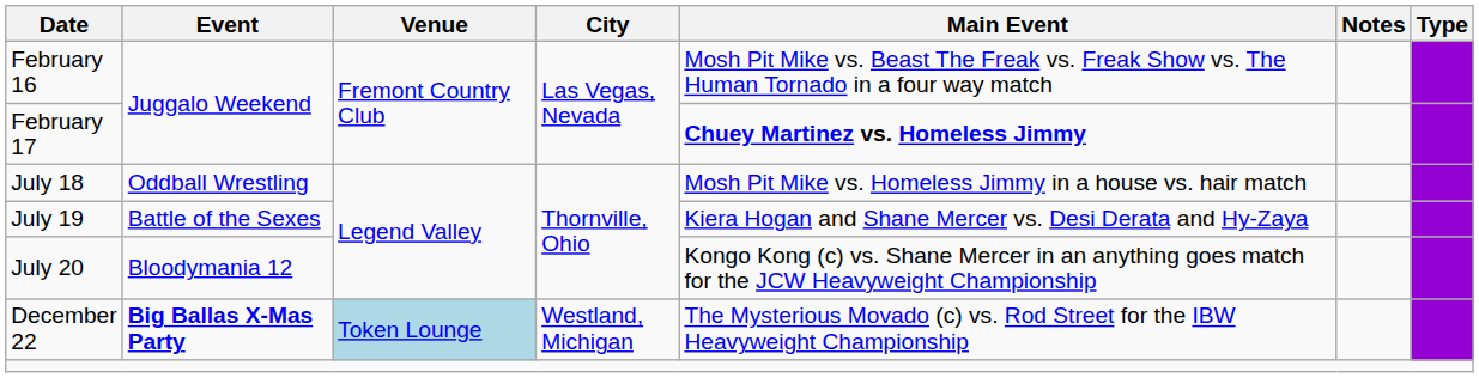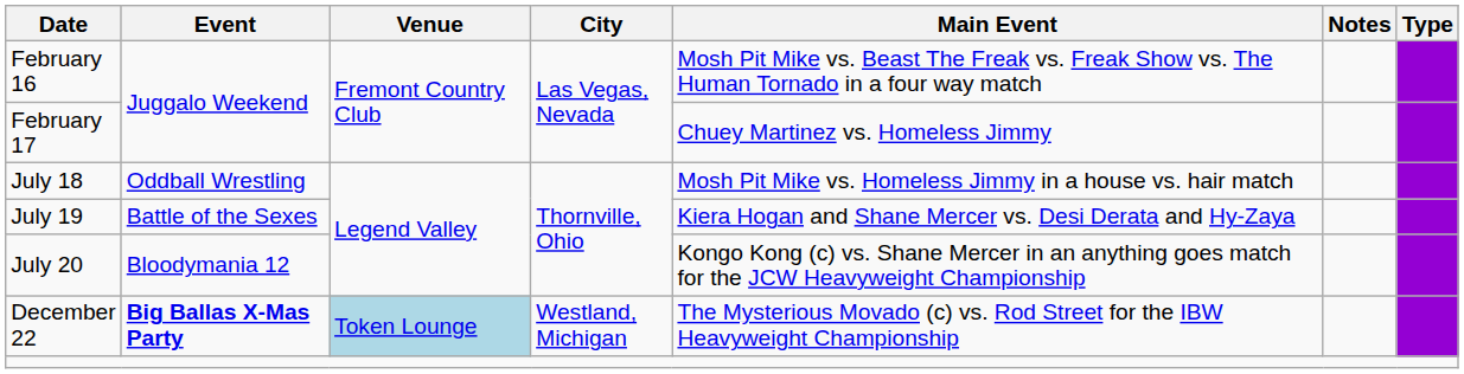February 17 | Main Event: bold -> normal
